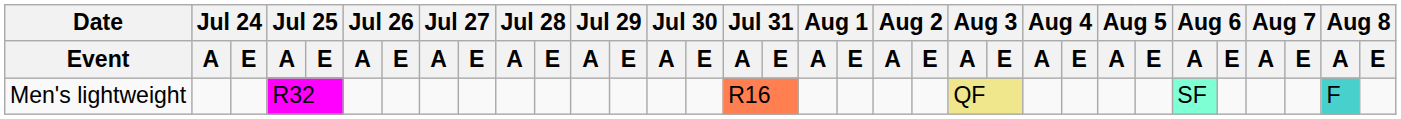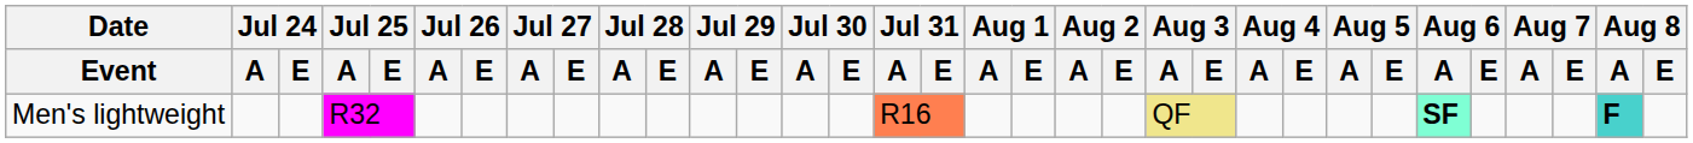Men's lightweight | Aug 6 / A: normal -> bold
Men's lightweight | Aug 8 / A: normal -> bold
